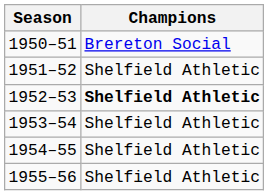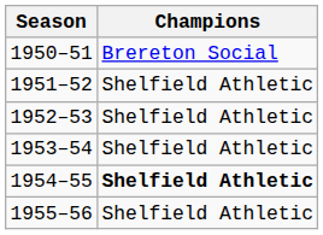1952–53 | Champions: bold -> normal
1954–55 | Champions: normal -> bold
